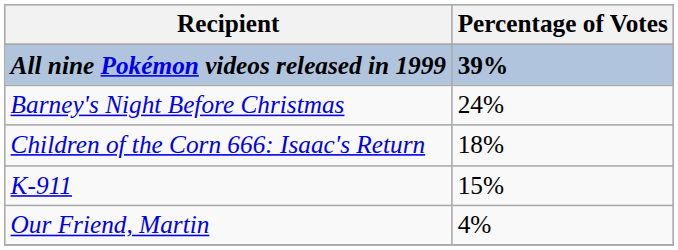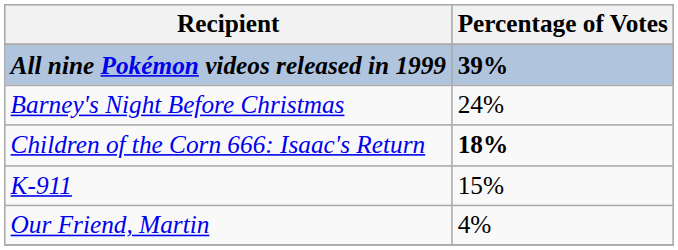Children of the Corn 666: Isaac's Return | Percentage of Votes: normal -> bold
